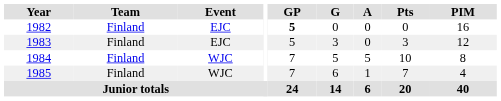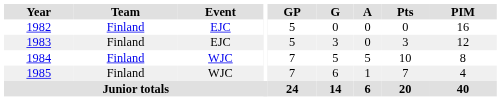1982 | GP: bold -> normal
